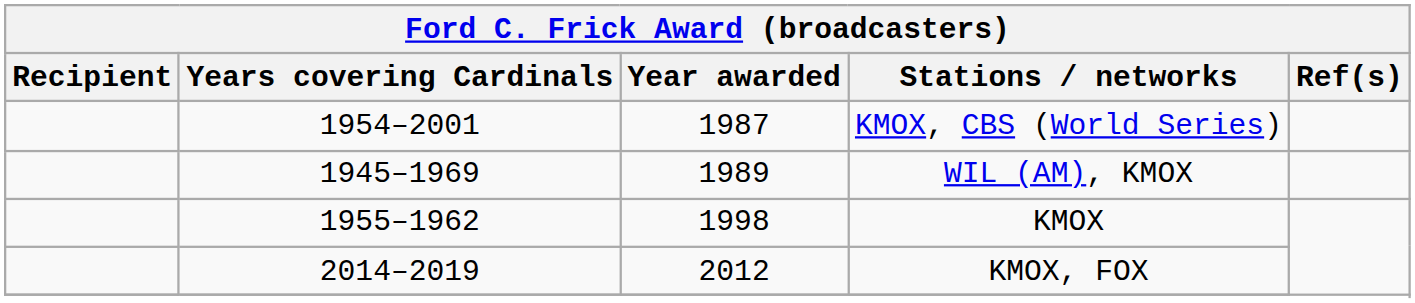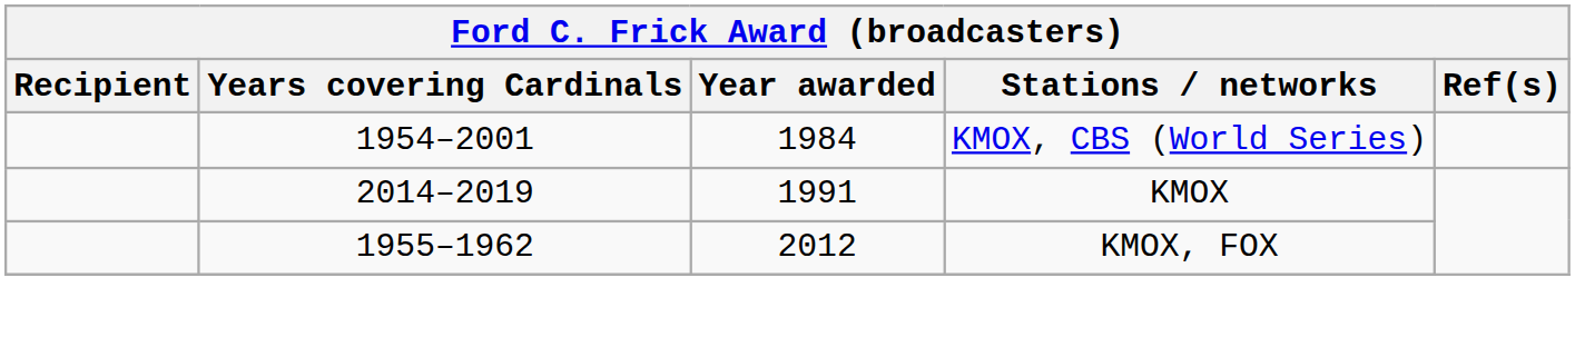KMOX, CBS (World Series) | Year awarded: 1987 -> 1984
- row: 1945–1969 | 1989 | WIL (AM), KMOX
KMOX | Years covering Cardinals: 1955–1962 -> 2014–2019
KMOX | Year awarded: 1998 -> 1991
KMOX, FOX | Years covering Cardinals: 2014–2019 -> 1955–1962
